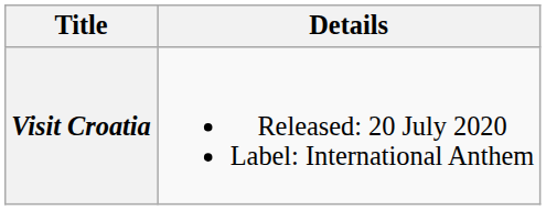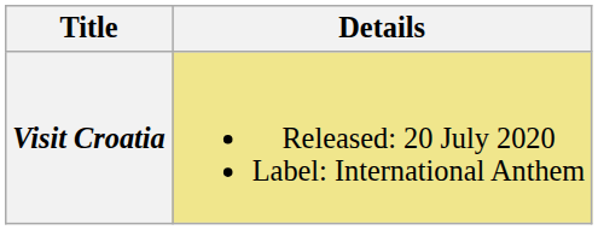Visit Croatia | Details: no background -> khaki background
